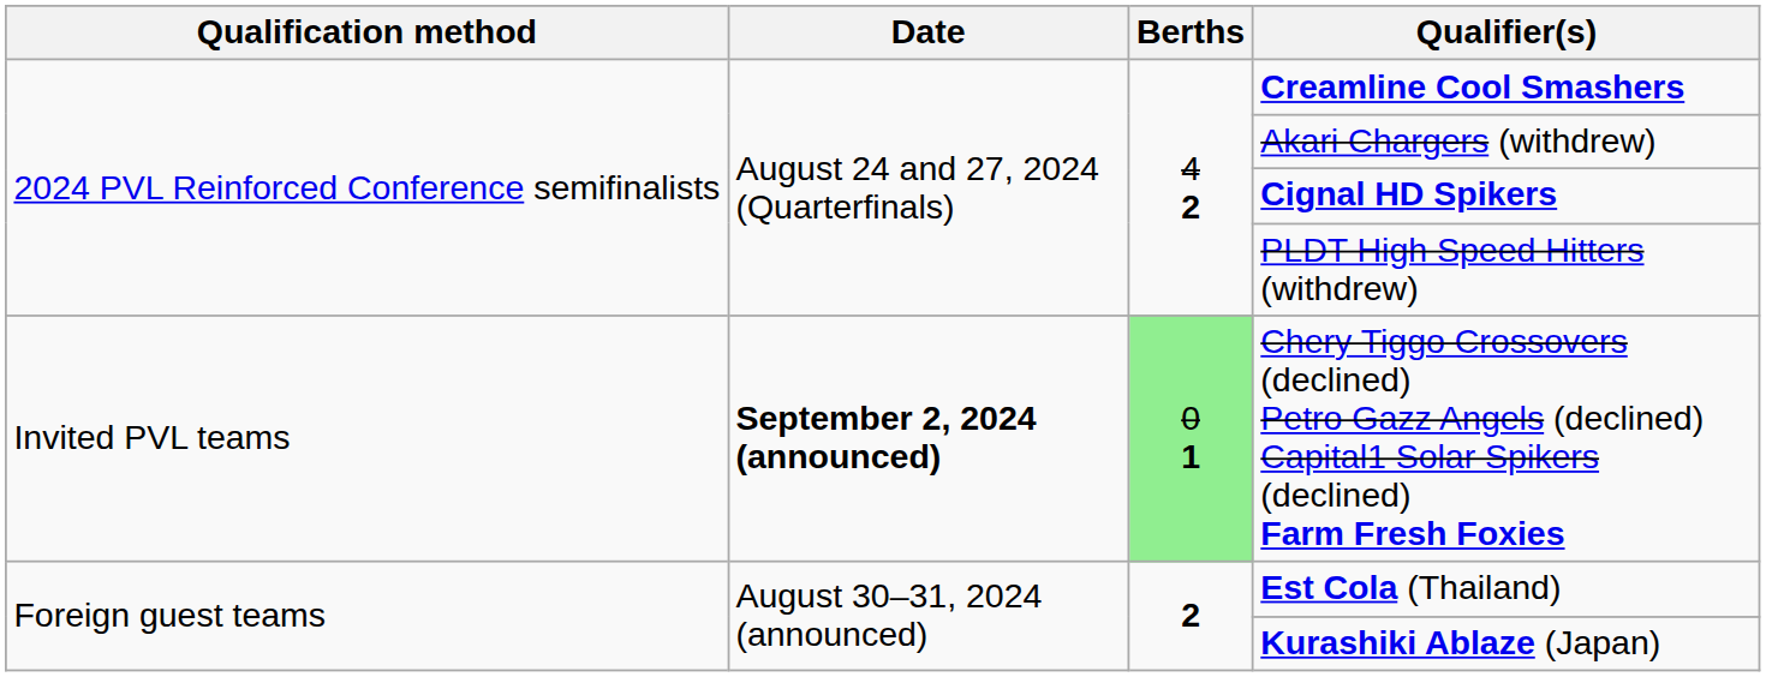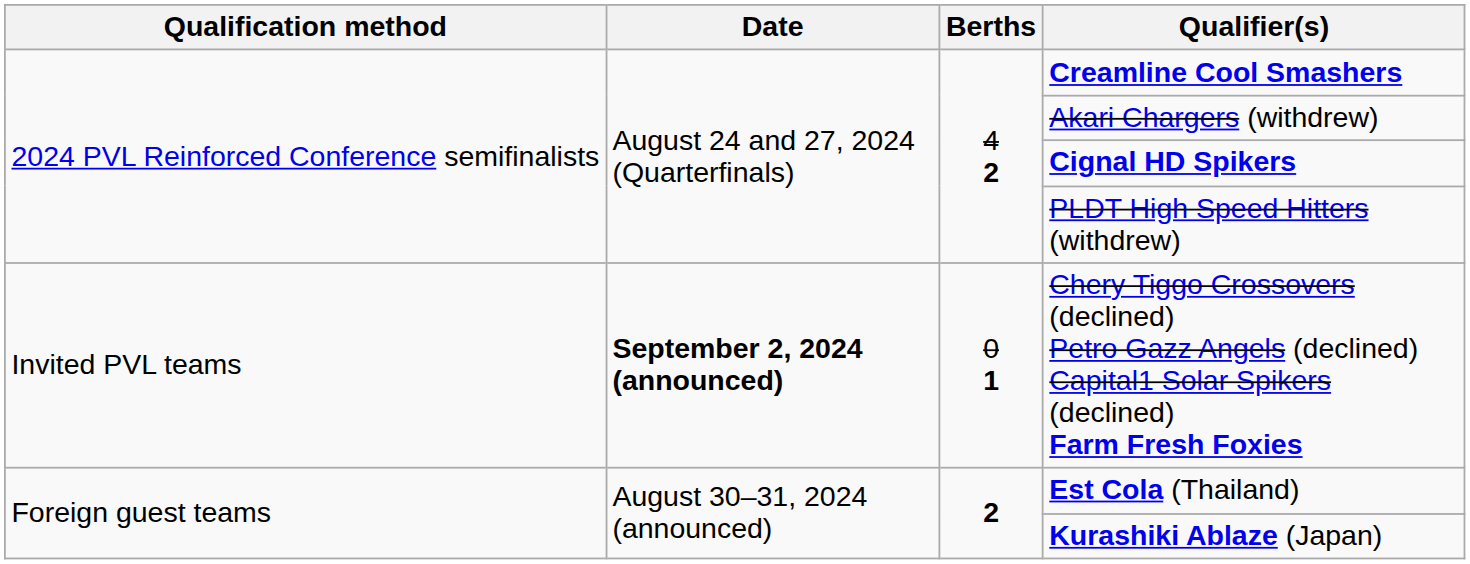Invited PVL teams | Berths: lightgreen background -> no background
